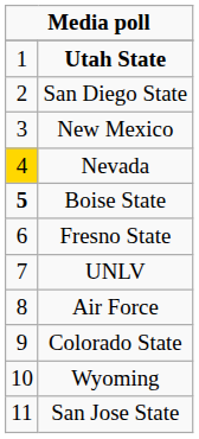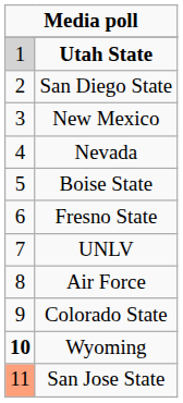Utah State | column 1: no background -> lightgrey background
Nevada | column 1: gold background -> no background
Boise State | column 1: bold -> normal
Wyoming | column 1: normal -> bold
San Jose State | column 1: no background -> lightsalmon background
